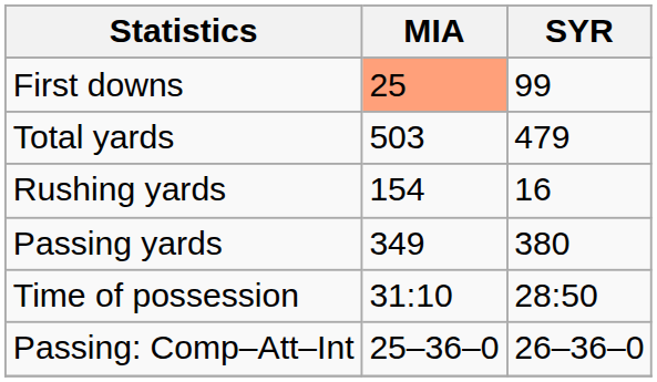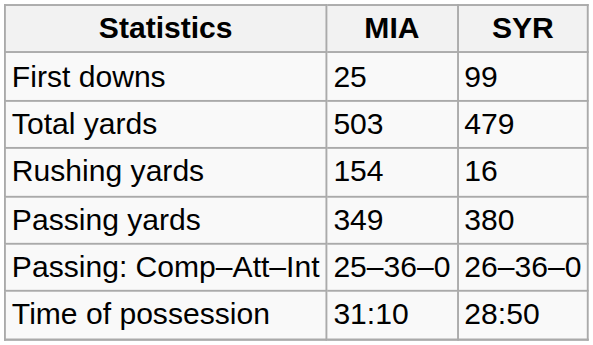First downs | MIA: lightsalmon background -> no background
rows swapped: Passing: Comp–Att–Int <-> Time of possession
